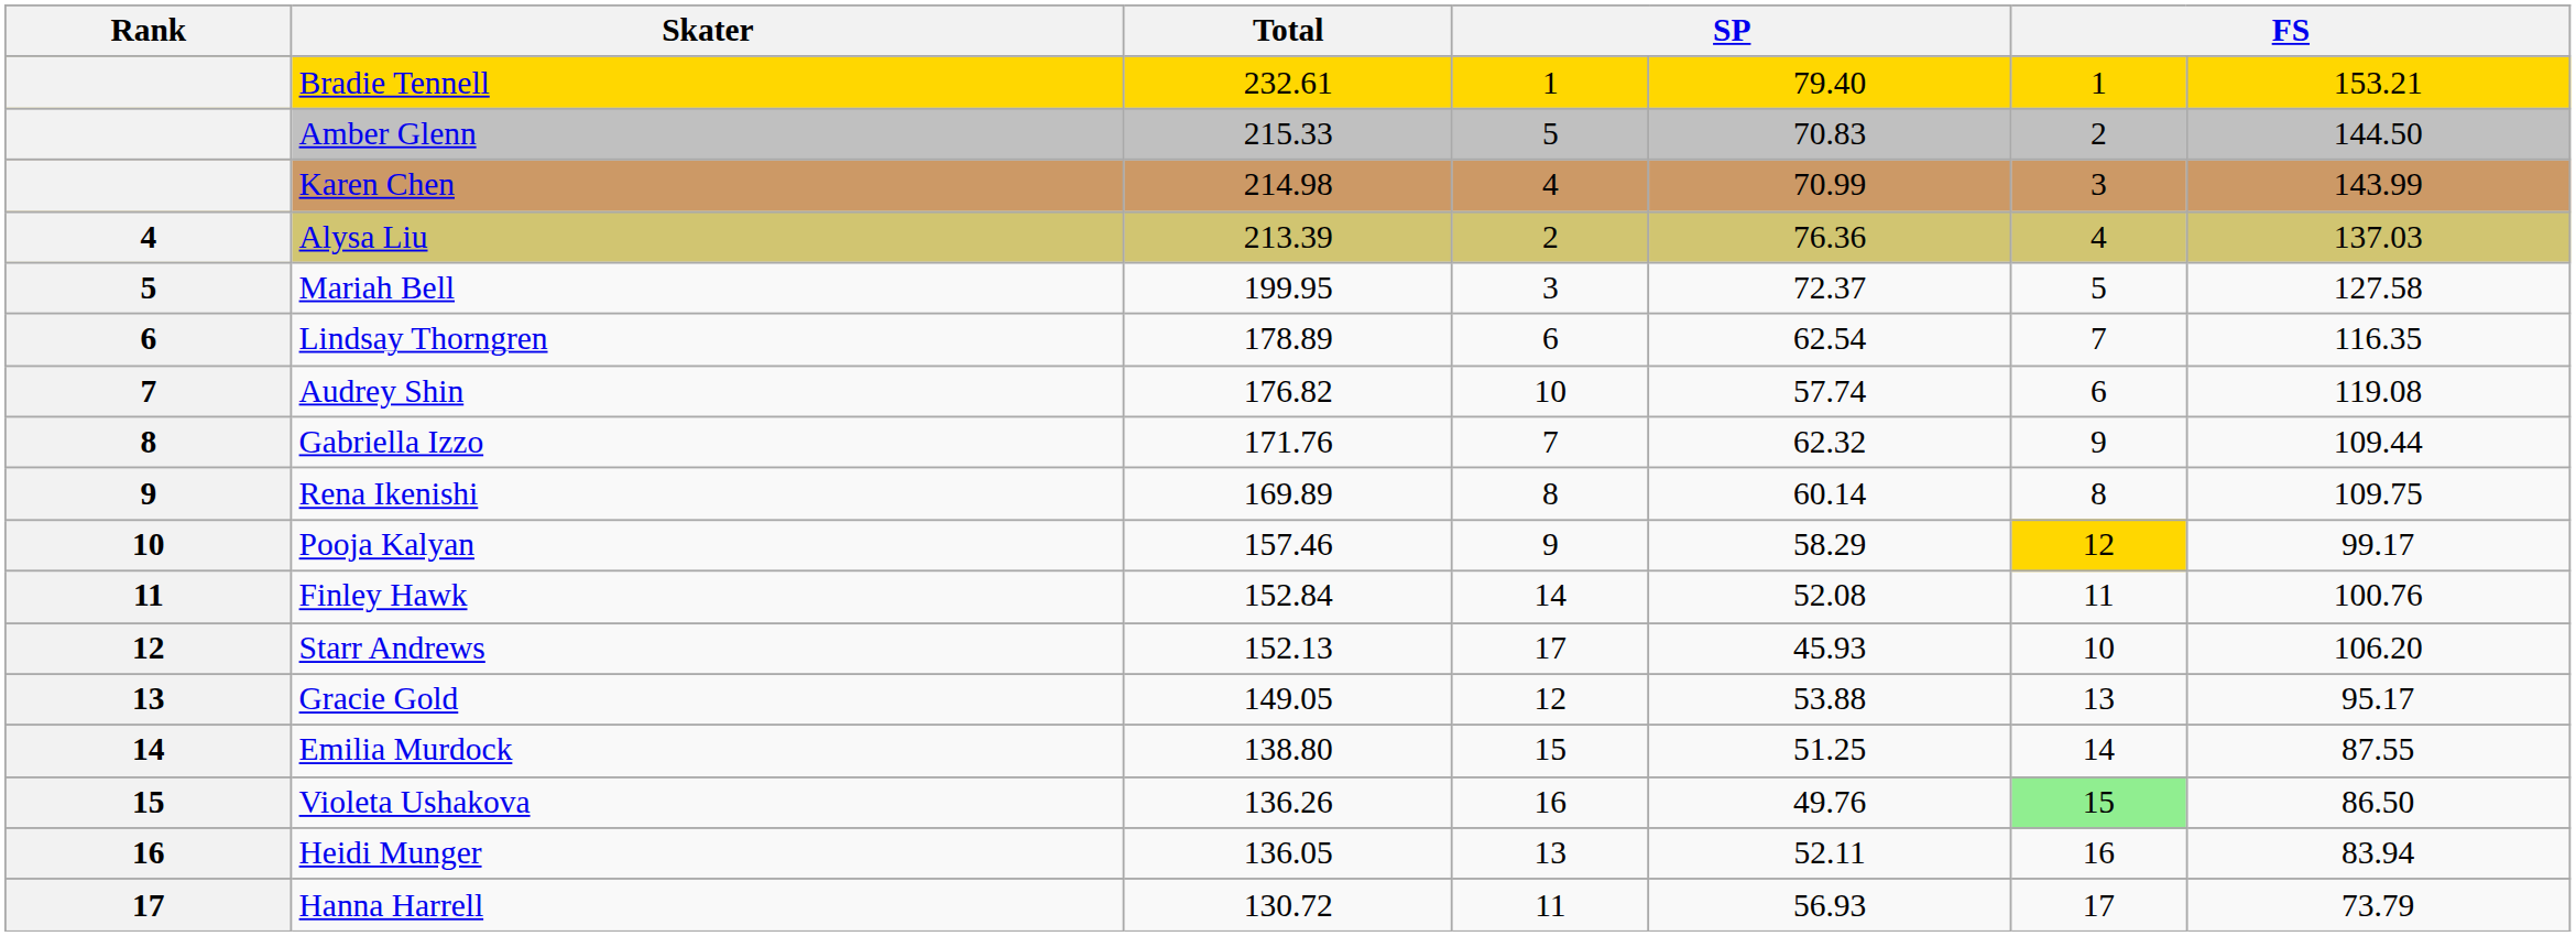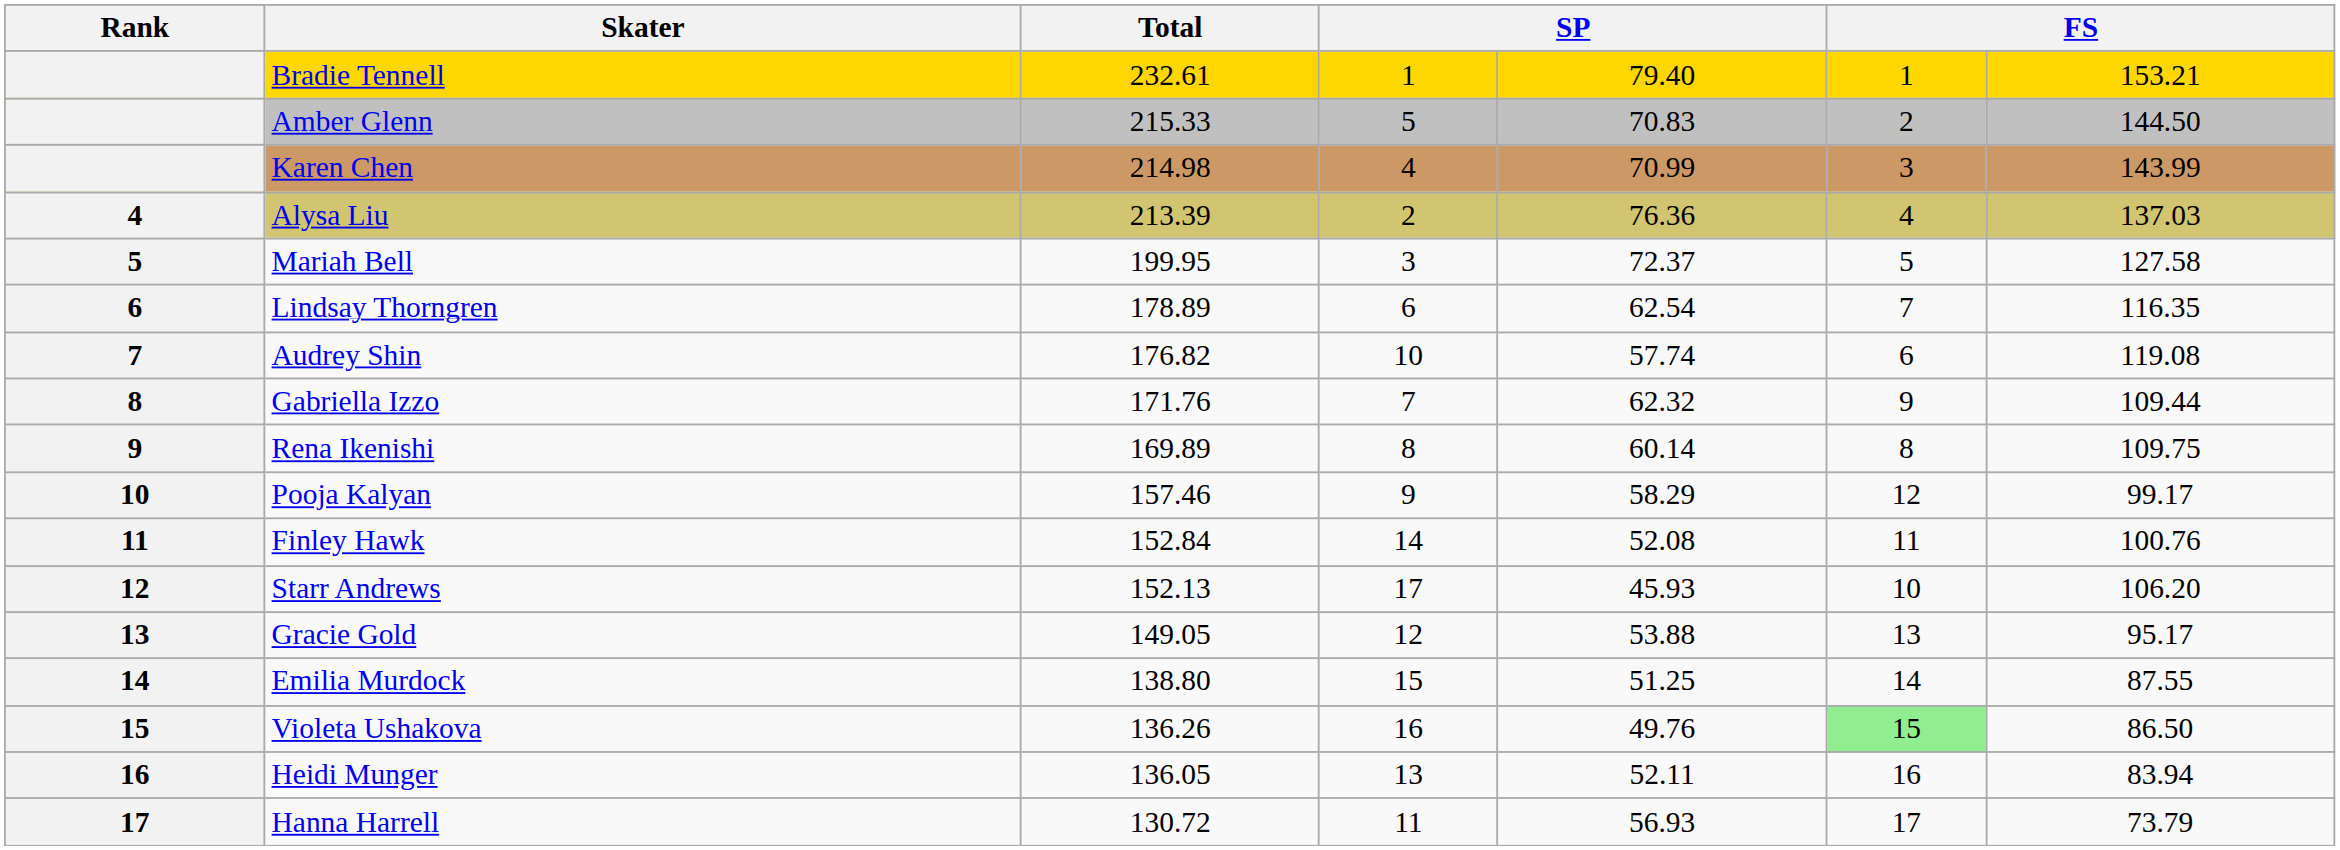Pooja Kalyan | column 6: gold background -> no background
